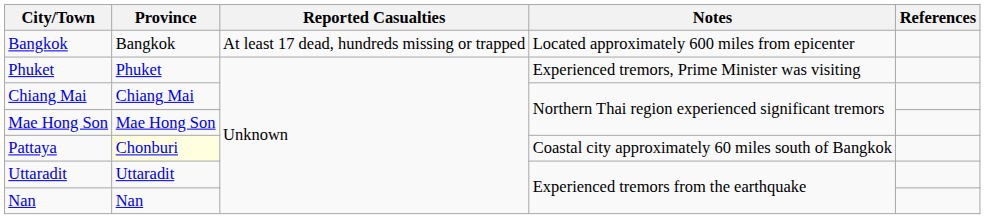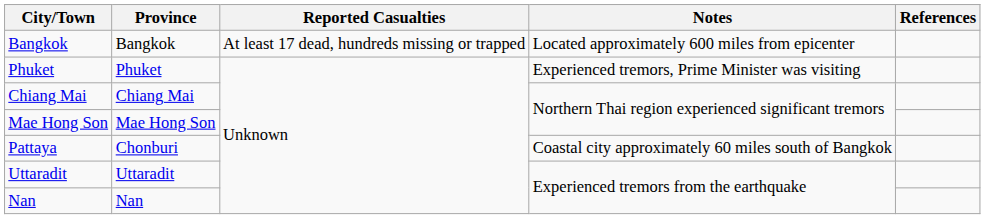Pattaya | Province: lightyellow background -> no background
